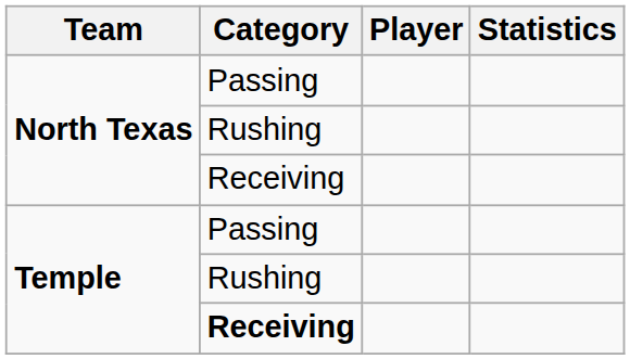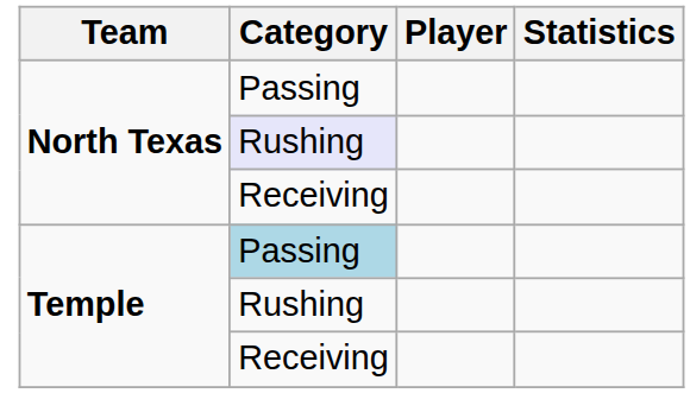North Texas / Rushing | Category: no background -> lavender background
Temple / Passing | Category: no background -> lightblue background
Temple / Receiving | Category: bold -> normal
